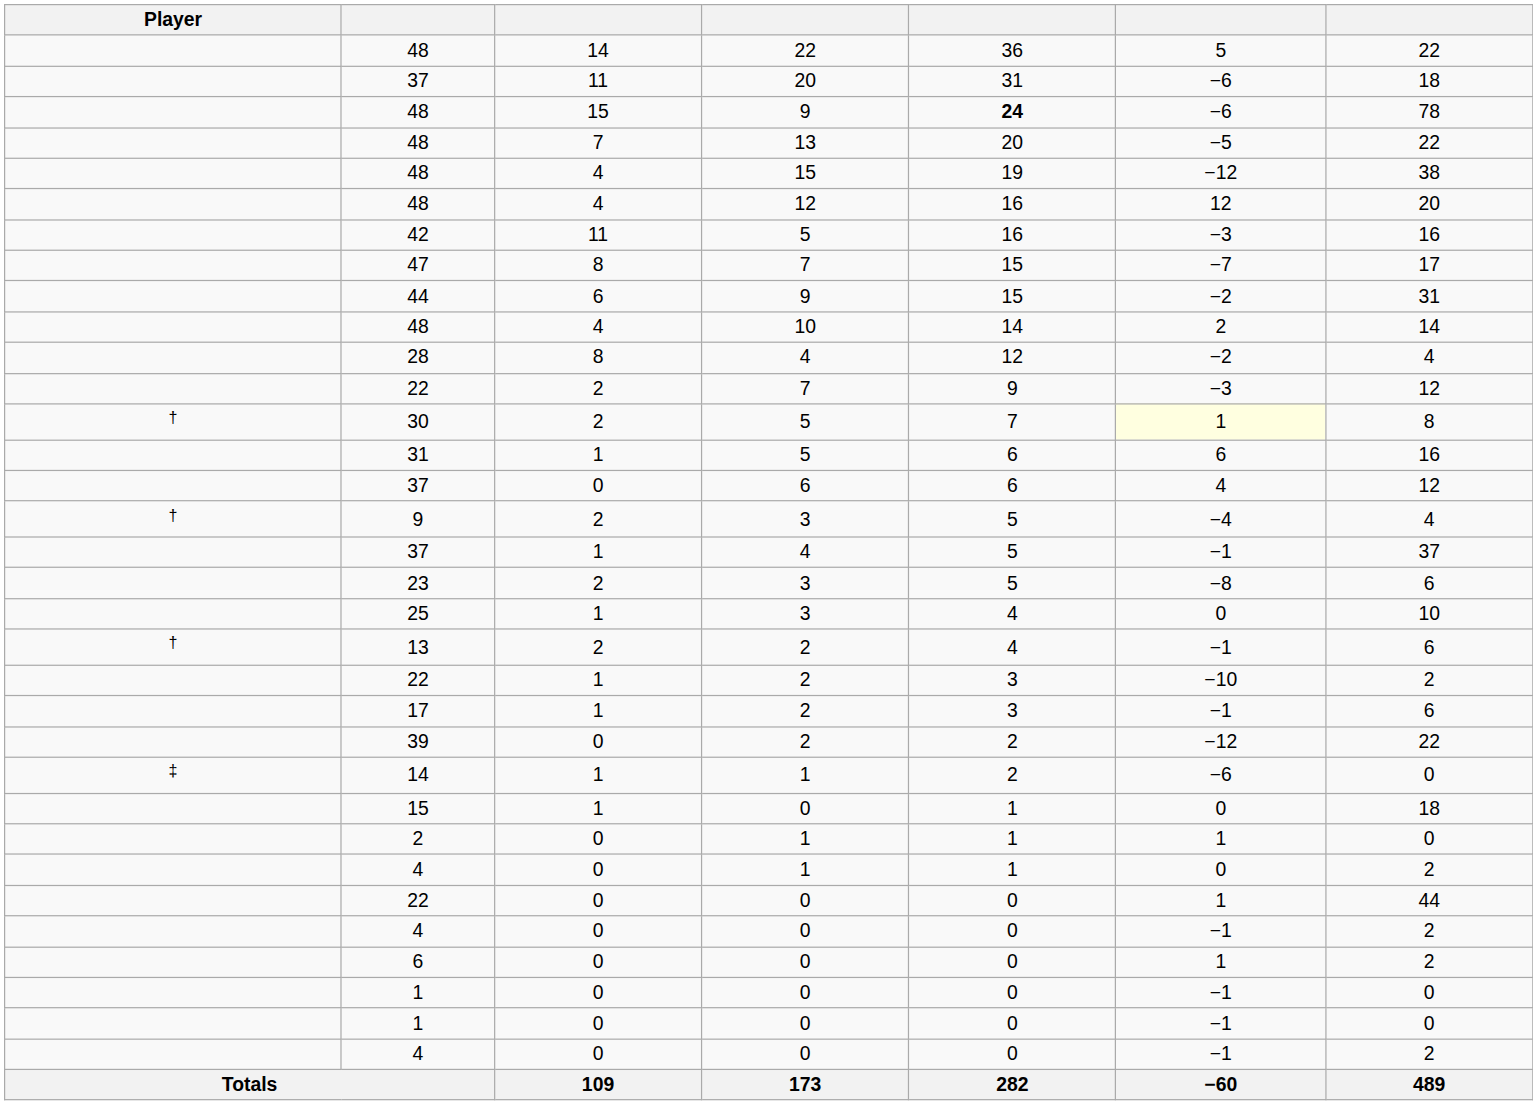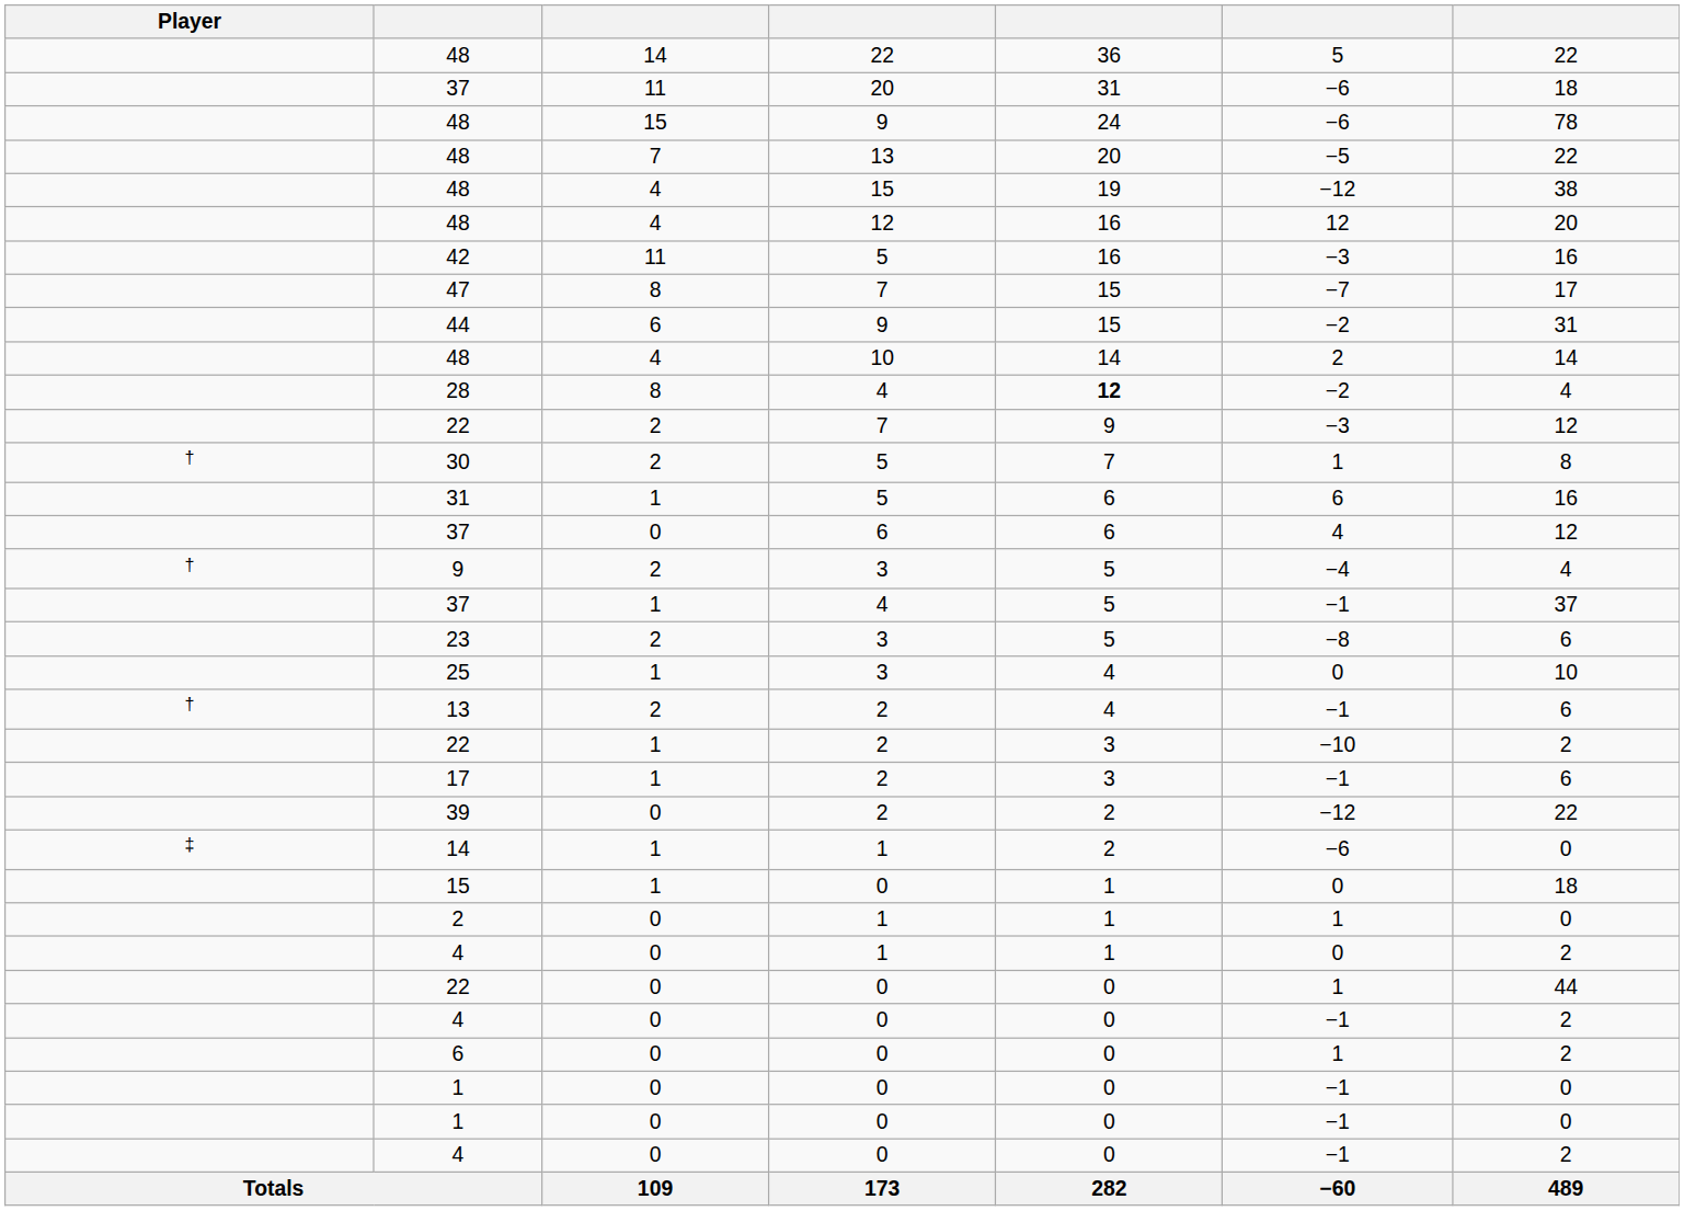48 / 9 | column 5: bold -> normal
28 | column 5: normal -> bold
30 | column 6: lightyellow background -> no background
